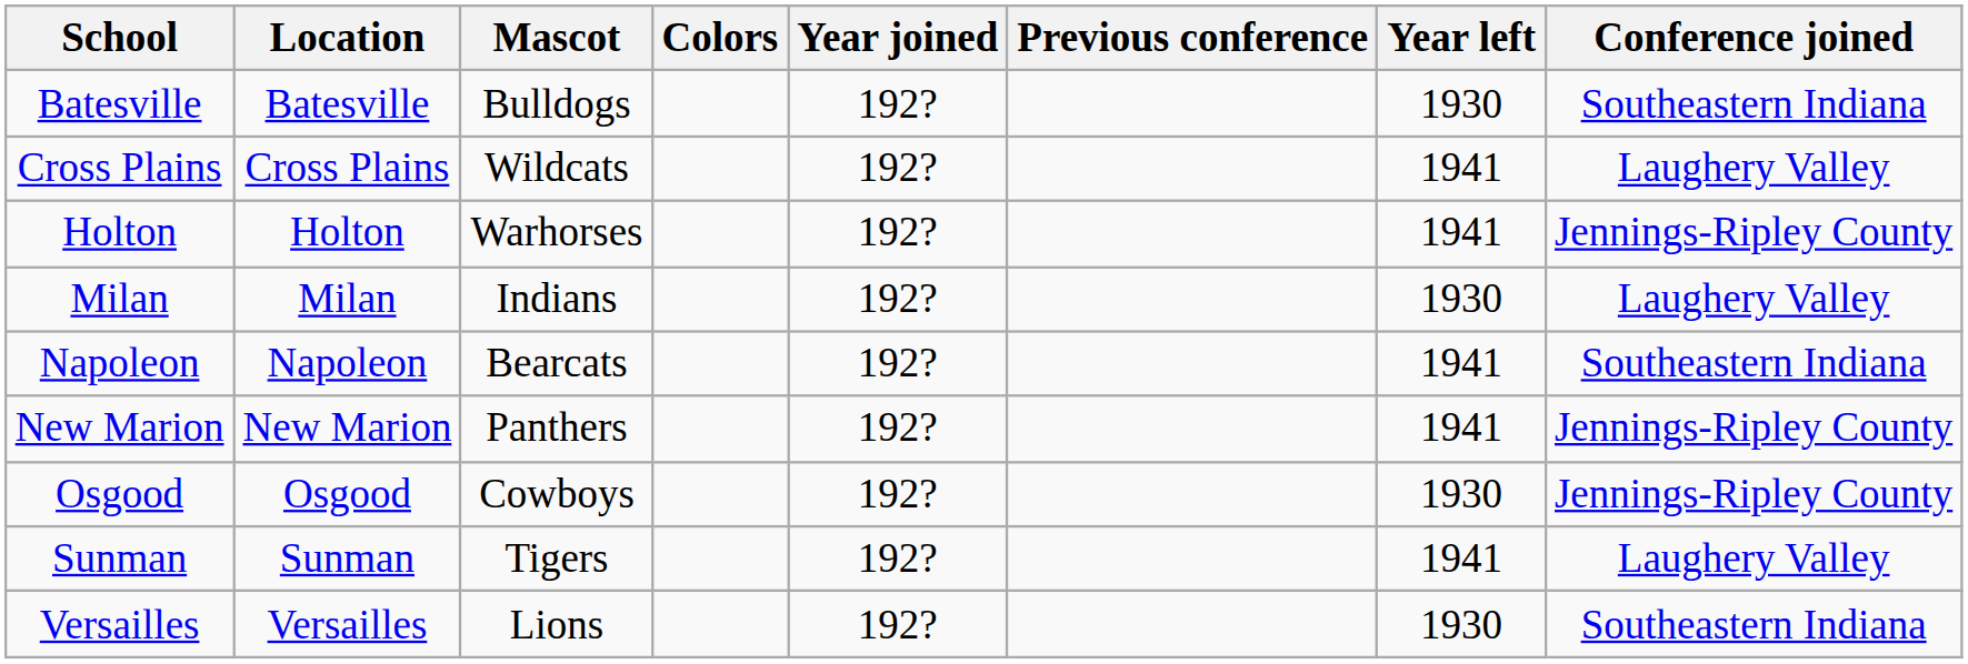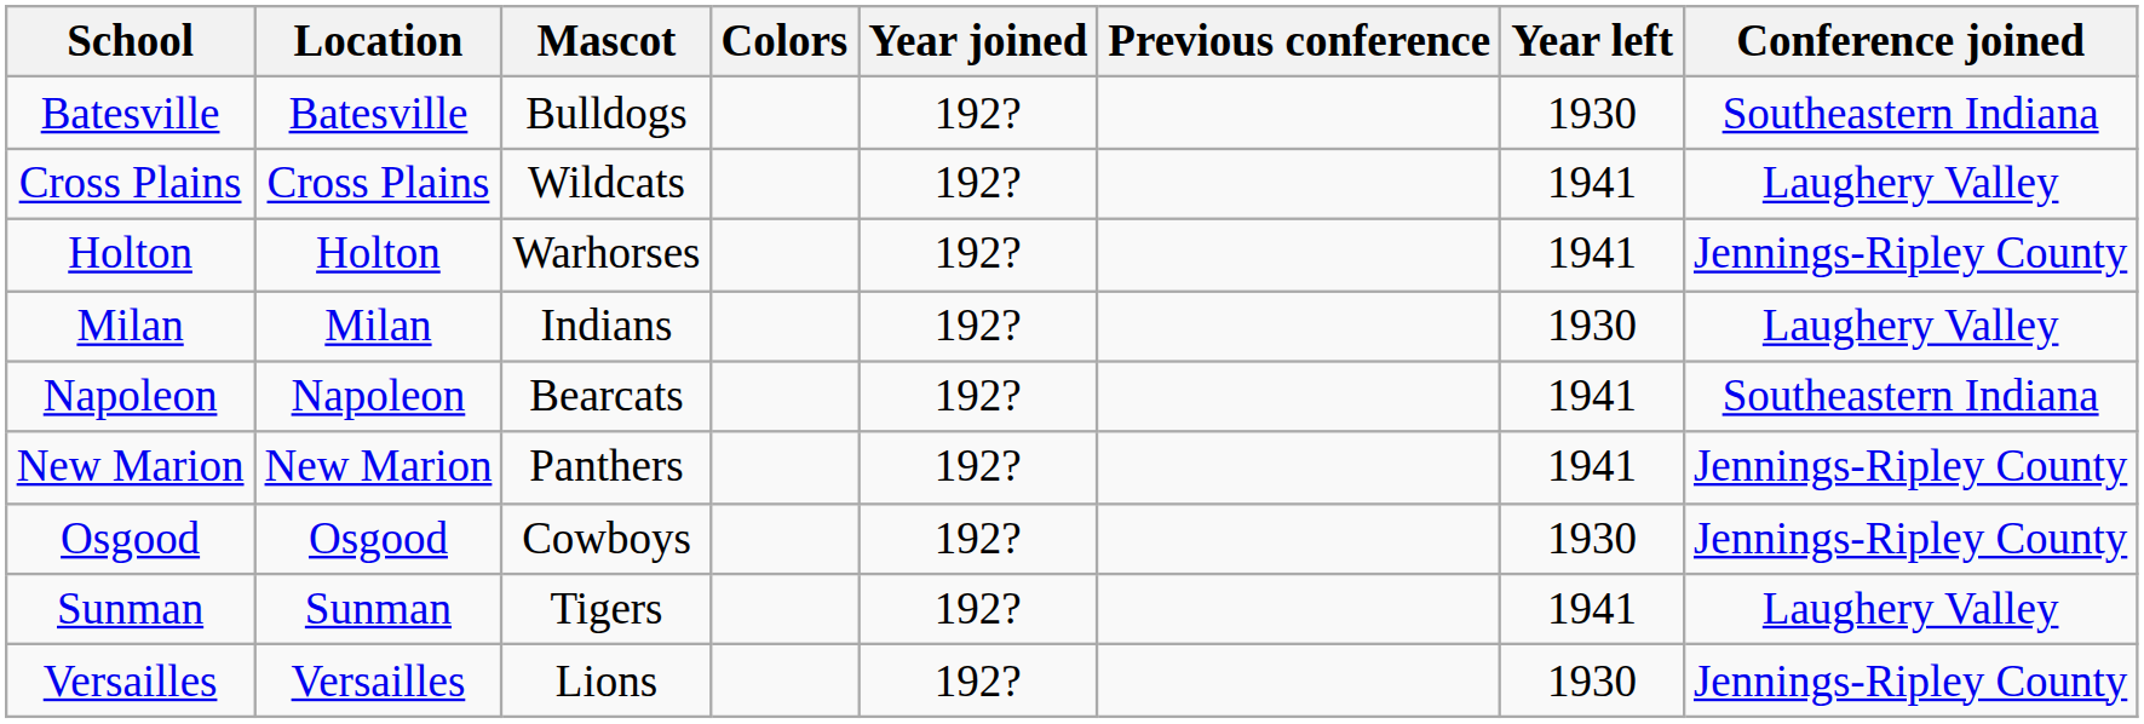row 10 | Conference joined: Southeastern Indiana -> Jennings-Ripley County
